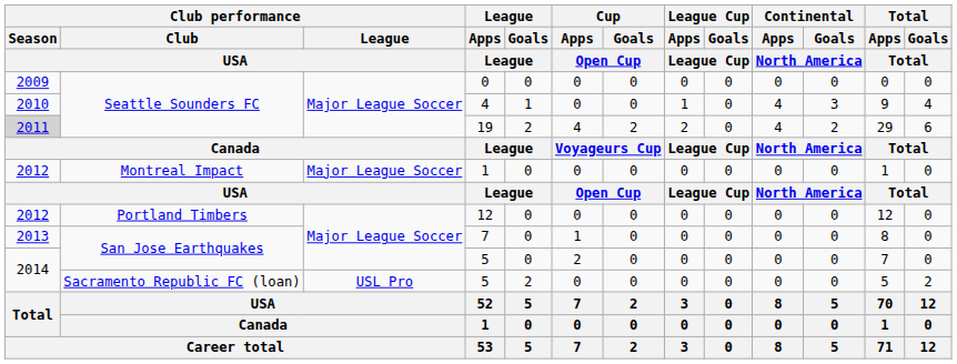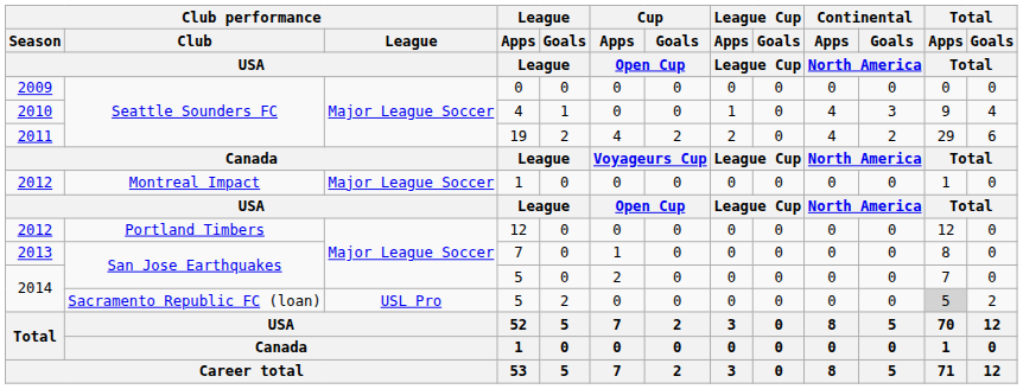19 | Club performance / Season / USA: lightgrey background -> no background
Sacramento Republic FC (loan) / 5 | Total / Apps / Total: no background -> lightgrey background
